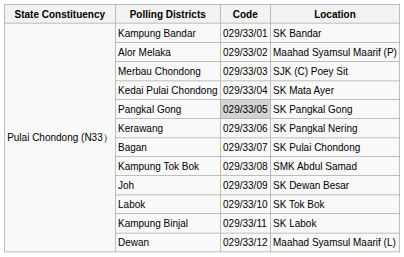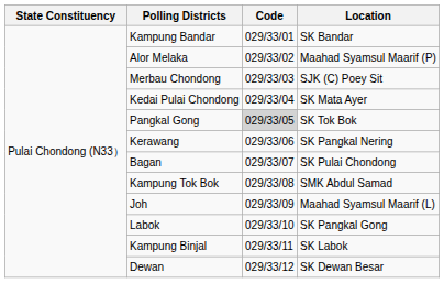Pangkal Gong | Location: SK Pangkal Gong -> SK Tok Bok
Joh | Location: SK Dewan Besar -> Maahad Syamsul Maarif (L)
Labok | Location: SK Tok Bok -> SK Pangkal Gong
Dewan | Location: Maahad Syamsul Maarif (L) -> SK Dewan Besar
